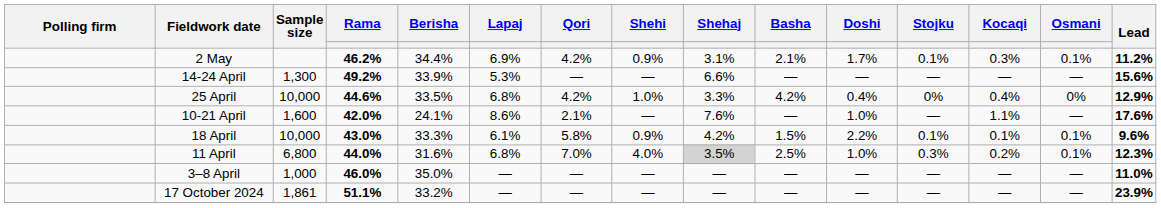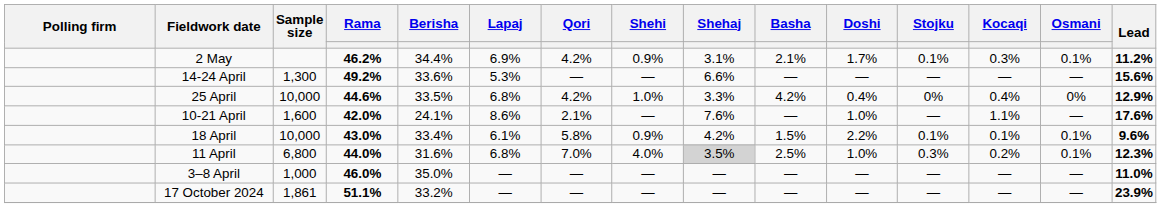14-24 April | Berisha: 33.9% -> 33.6%
18 April | Berisha: 33.3% -> 33.4%
